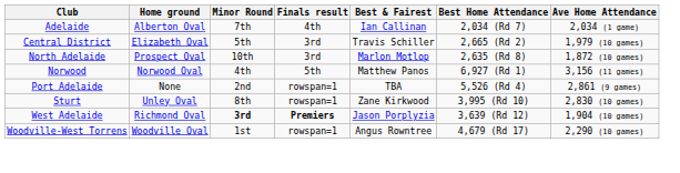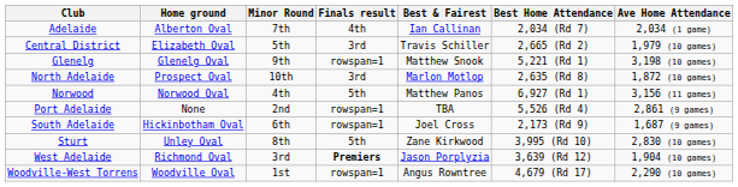+ row: Glenelg | Glenelg Oval | 9th | rowspan=1 | Matthew Snook | 5,221 (Rd 1) | 3,198 (10 games)
+ row: South Adelaide | Hickinbotham Oval | 6th | rowspan=1 | Joel Cross | 2,173 (Rd 9) | 1,687 (9 games)
Sturt | Finals result: rowspan=1 -> 5th
West Adelaide | Minor Round: bold -> normal
